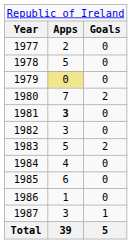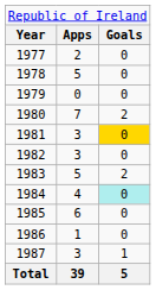1979 | column 2: khaki background -> no background
1981 | column 2: bold -> normal
1981 | column 3: no background -> gold background
1984 | column 3: no background -> paleturquoise background
